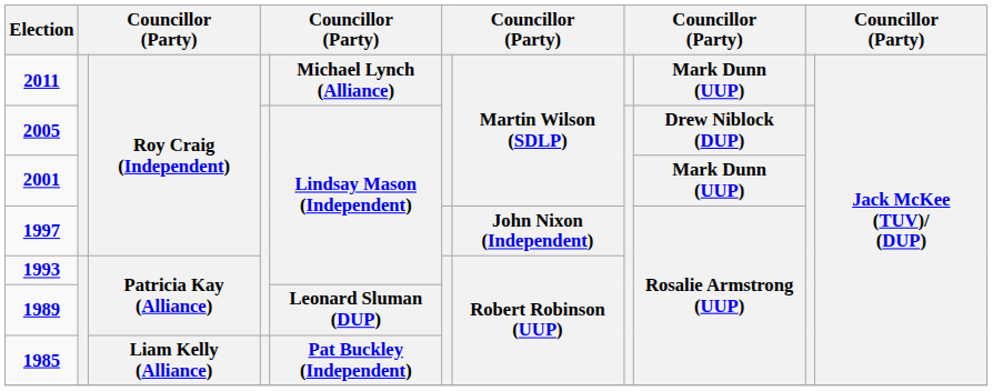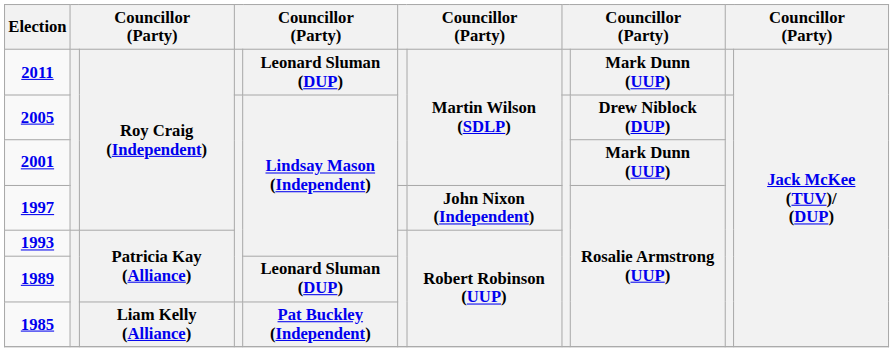2011 | column 5: Michael Lynch (Alliance) -> Leonard Sluman (DUP)
